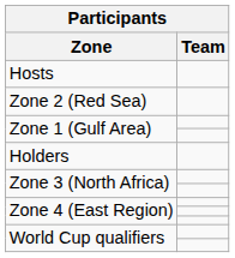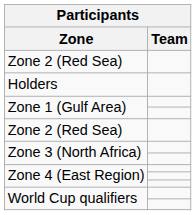row 3 | Zone: Hosts -> Zone 2 (Red Sea)
row 4 | Zone: Zone 2 (Red Sea) -> Holders
row 7 | Zone: Holders -> Zone 2 (Red Sea)
